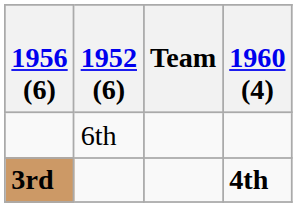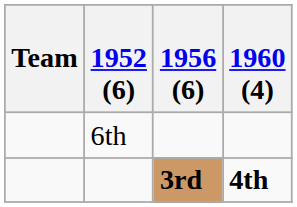columns swapped: Team <-> 1956 (6)
